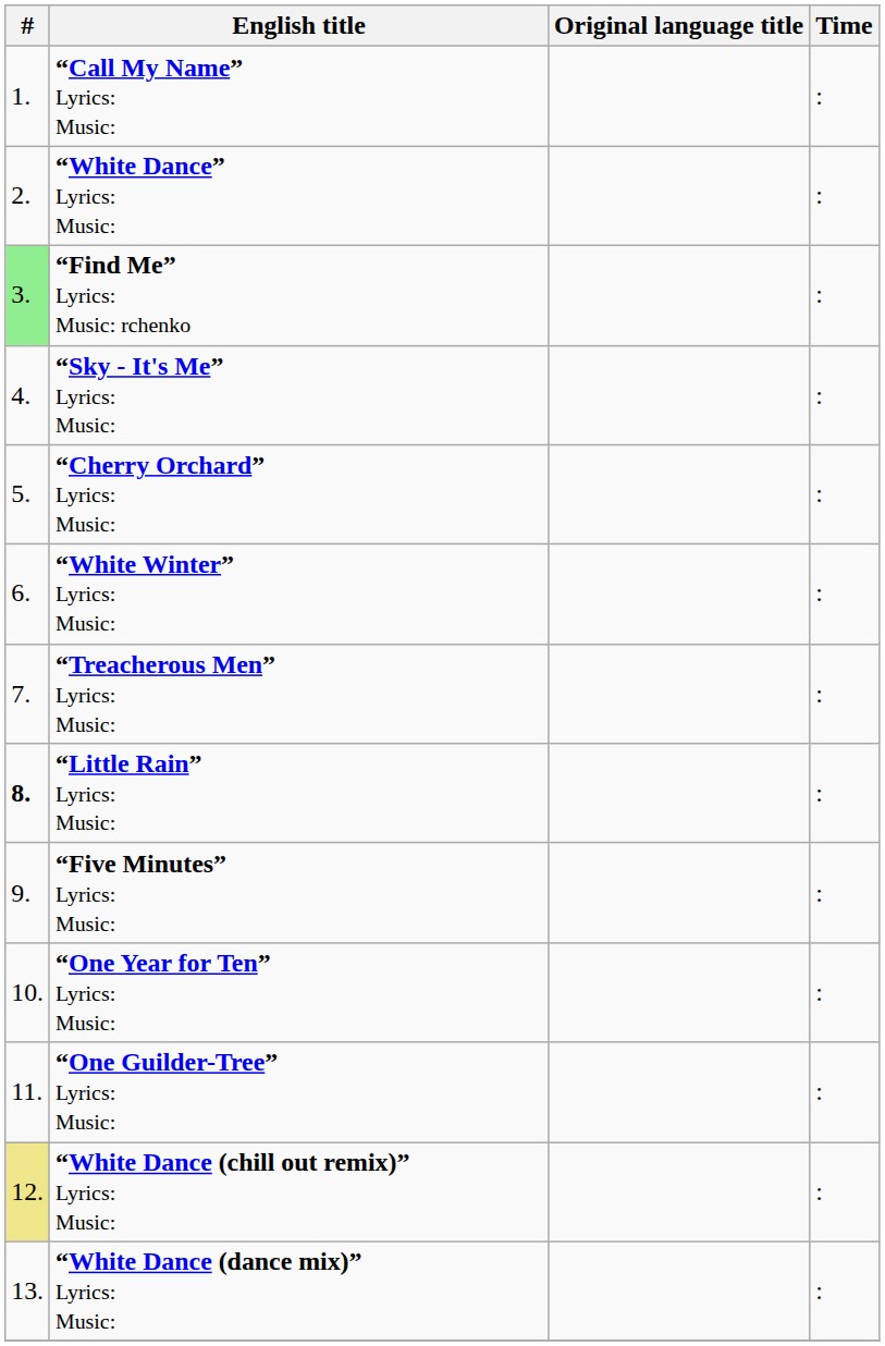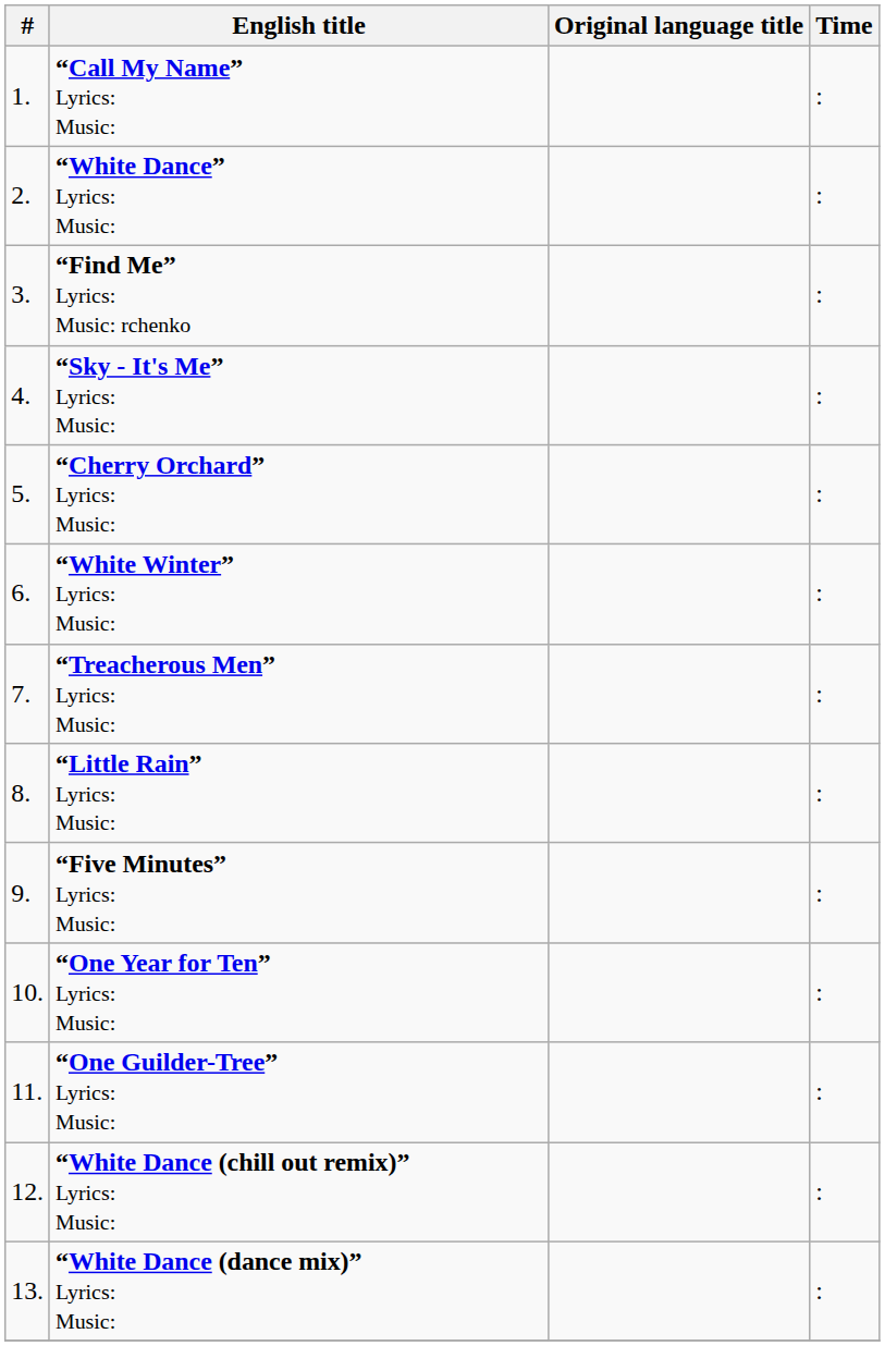“Find Me” Lyrics: Music: rchenko | #: lightgreen background -> no background
“Little Rain” Lyrics: Music: | #: bold -> normal
“White Dance (chill out remix)” Lyrics: Music: | #: khaki background -> no background
